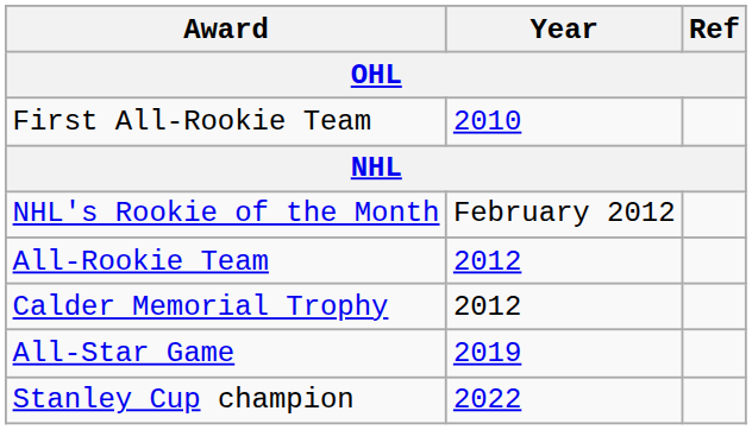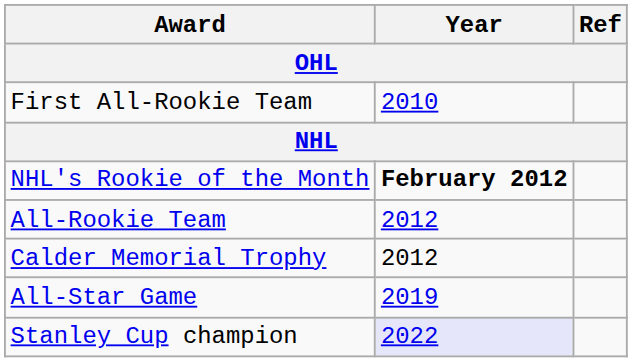NHL's Rookie of the Month | Year: normal -> bold
Stanley Cup champion | Year: no background -> lavender background
